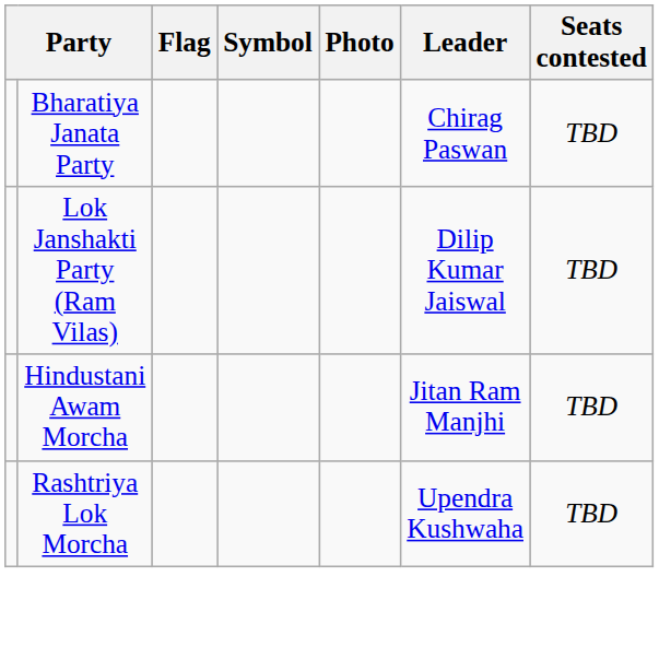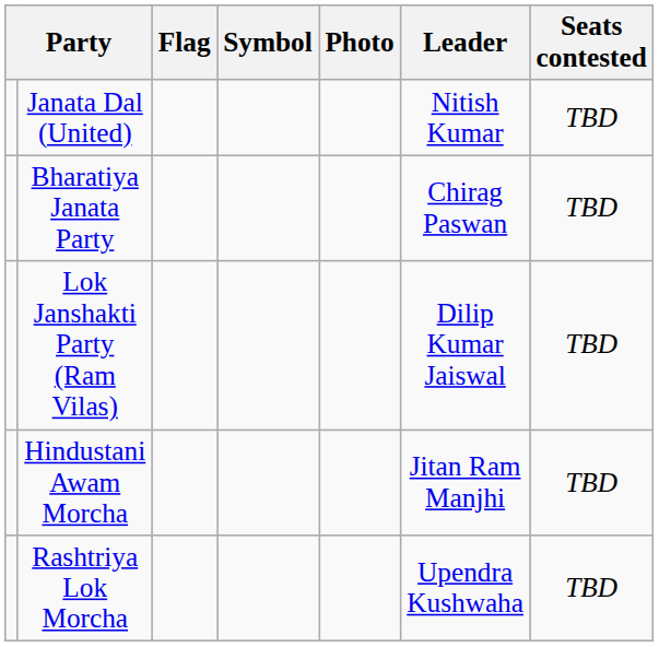+ row: Janata Dal (United) | Nitish Kumar | TBD
